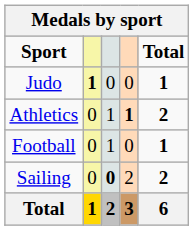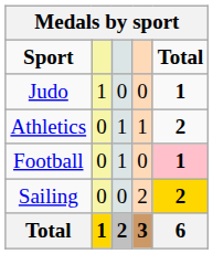Judo | column 2: bold -> normal
Athletics | column 4: bold -> normal
Football | Total: no background -> pink background
Sailing | column 3: bold -> normal
Sailing | Total: no background -> gold background
